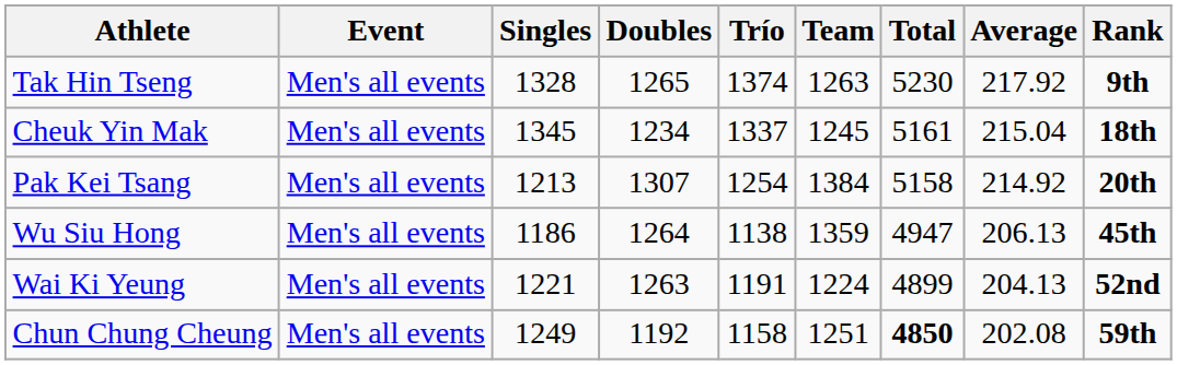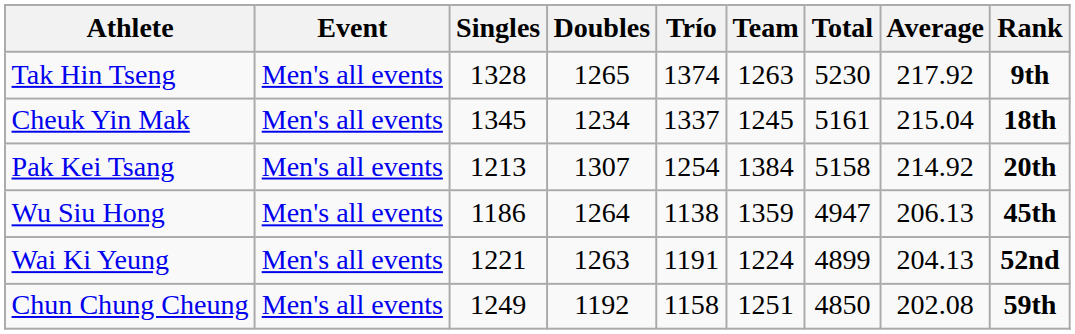row 7 | Total: bold -> normal
